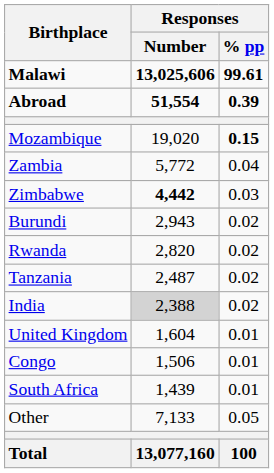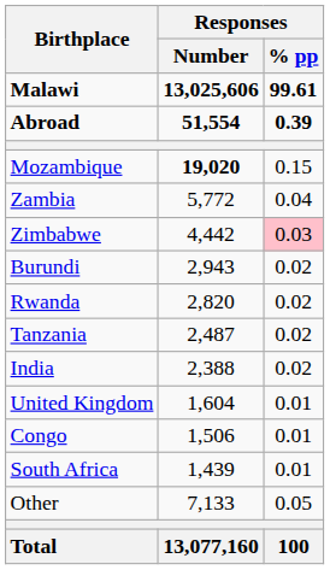Mozambique | Responses / Number: normal -> bold
Mozambique | Responses / % pp: bold -> normal
Zimbabwe | Responses / Number: bold -> normal
Zimbabwe | Responses / % pp: no background -> pink background
India | Responses / Number: lightgrey background -> no background
